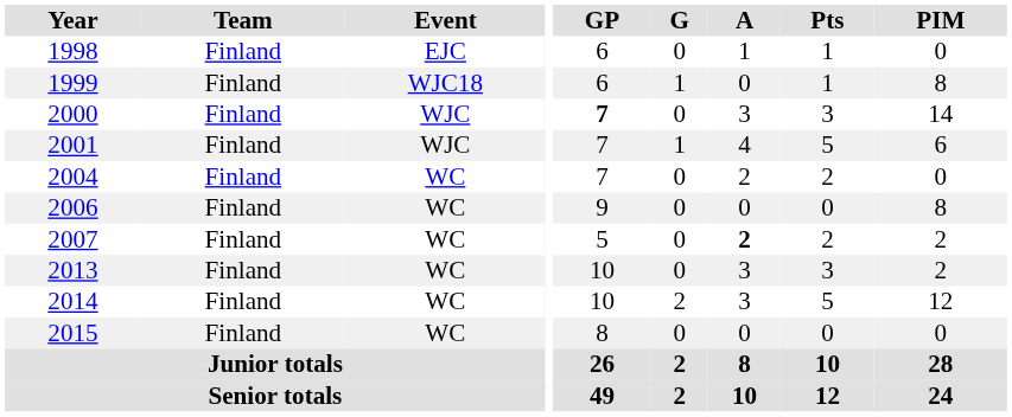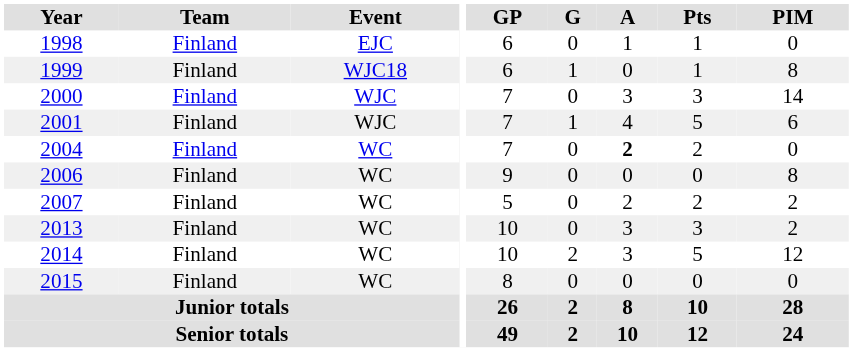2000 | GP: bold -> normal
2004 | A: normal -> bold
2007 | A: bold -> normal
